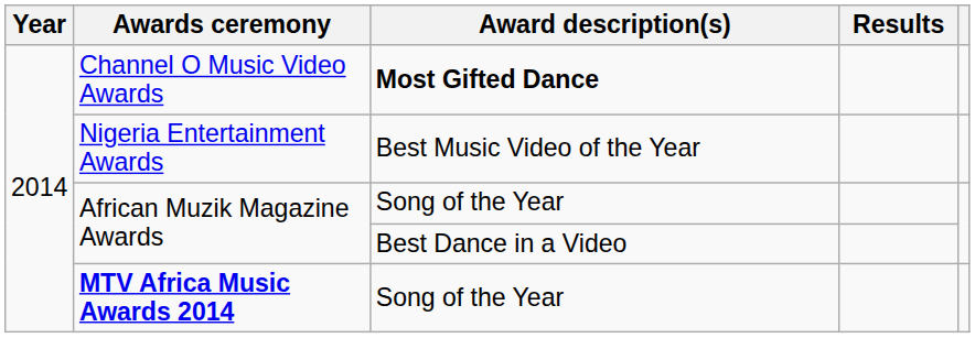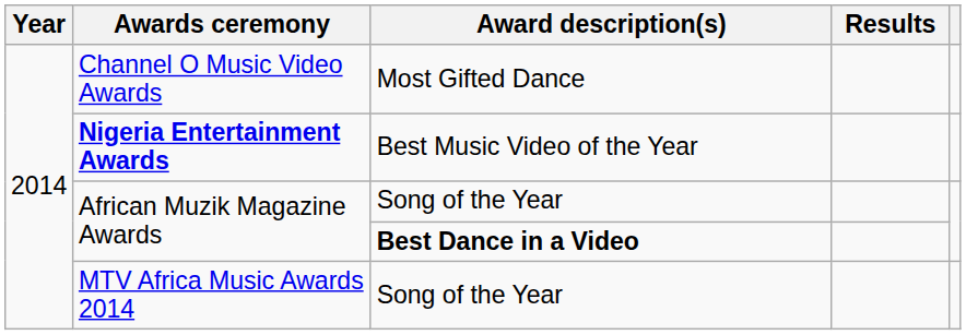Channel O Music Video Awards | Award description(s): bold -> normal
Nigeria Entertainment Awards | Awards ceremony: normal -> bold
African Muzik Magazine Awards / Best Dance in a Video | Award description(s): normal -> bold
MTV Africa Music Awards 2014 | Awards ceremony: bold -> normal
